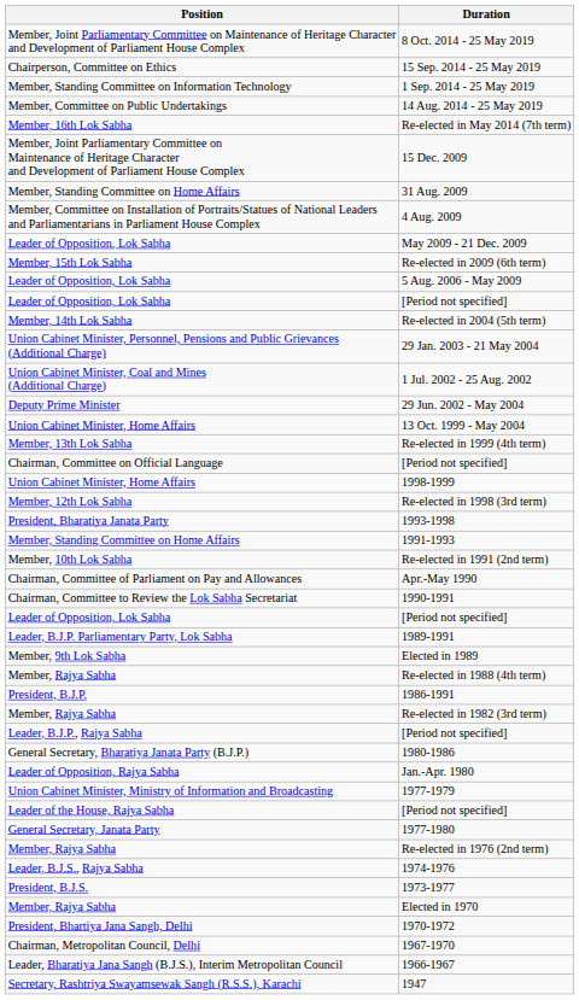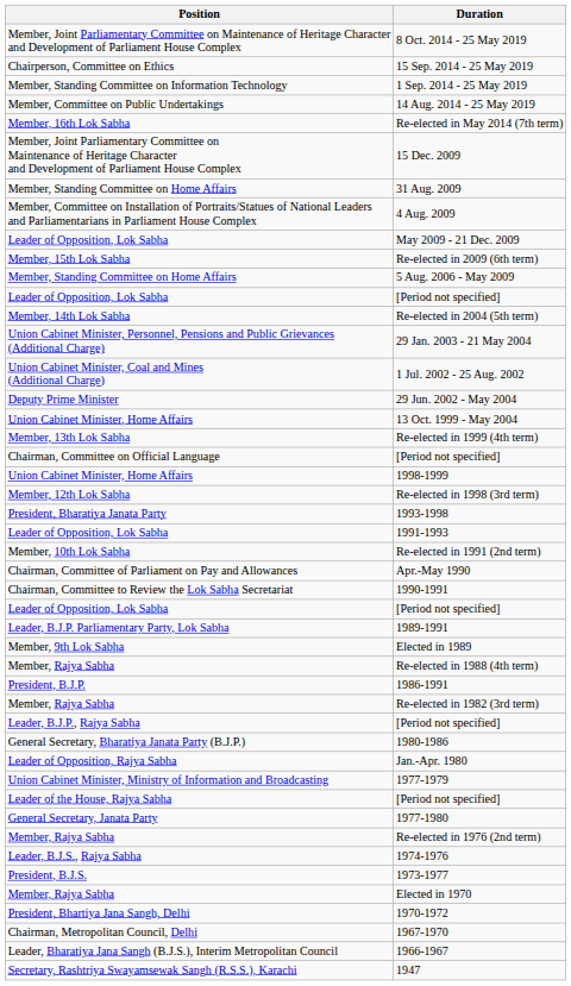row 12 | Position: Leader of Opposition, Lok Sabha -> Member, Standing Committee on Home Affairs
row 24 | Position: Member, Standing Committee on Home Affairs -> Leader of Opposition, Lok Sabha
